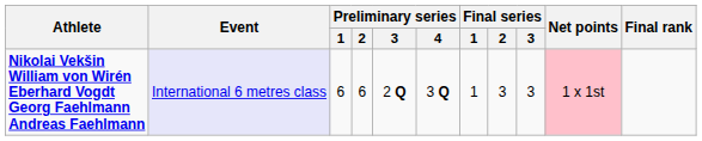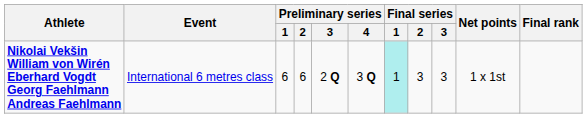row 3 | Event: lavender background -> no background
row 3 | Final series / 1: no background -> paleturquoise background
row 3 | Net points: pink background -> no background
